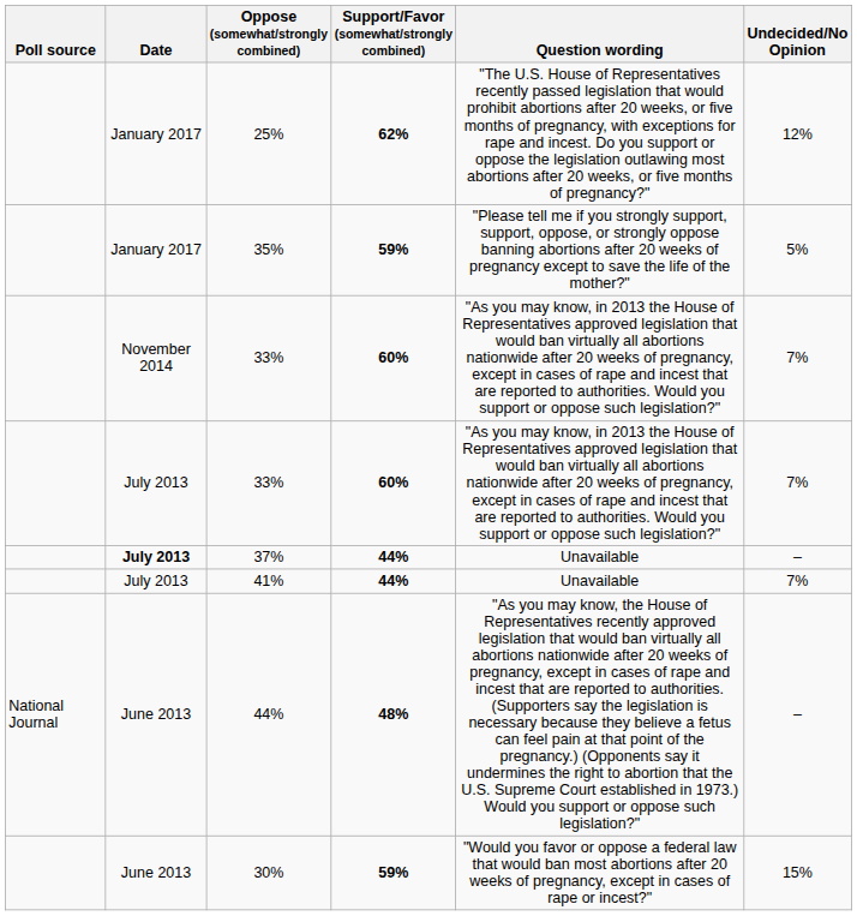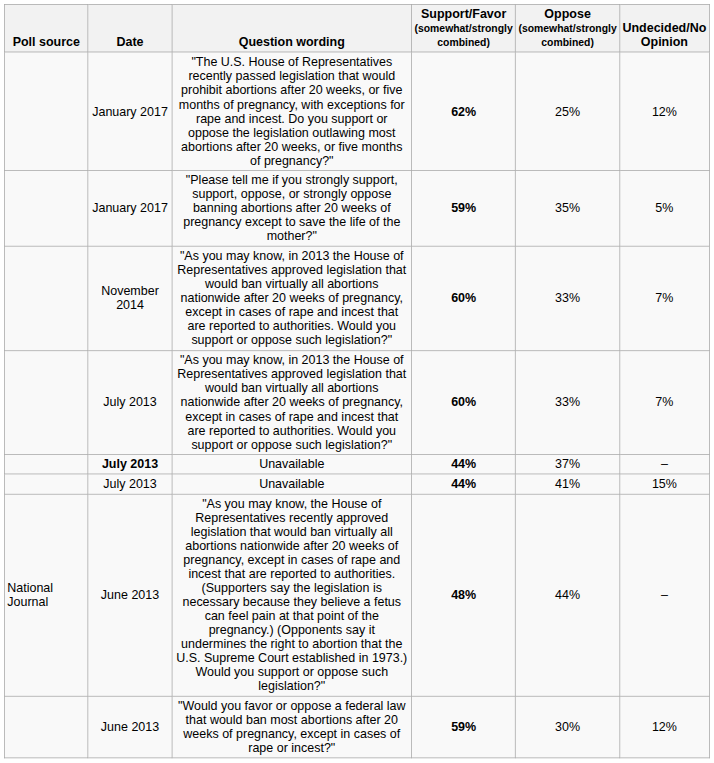columns swapped: Question wording <-> Oppose (somewhat/strongly combined)
row 7 | Undecided/No Opinion: 7% -> 15%
row 9 | Undecided/No Opinion: 15% -> 12%
